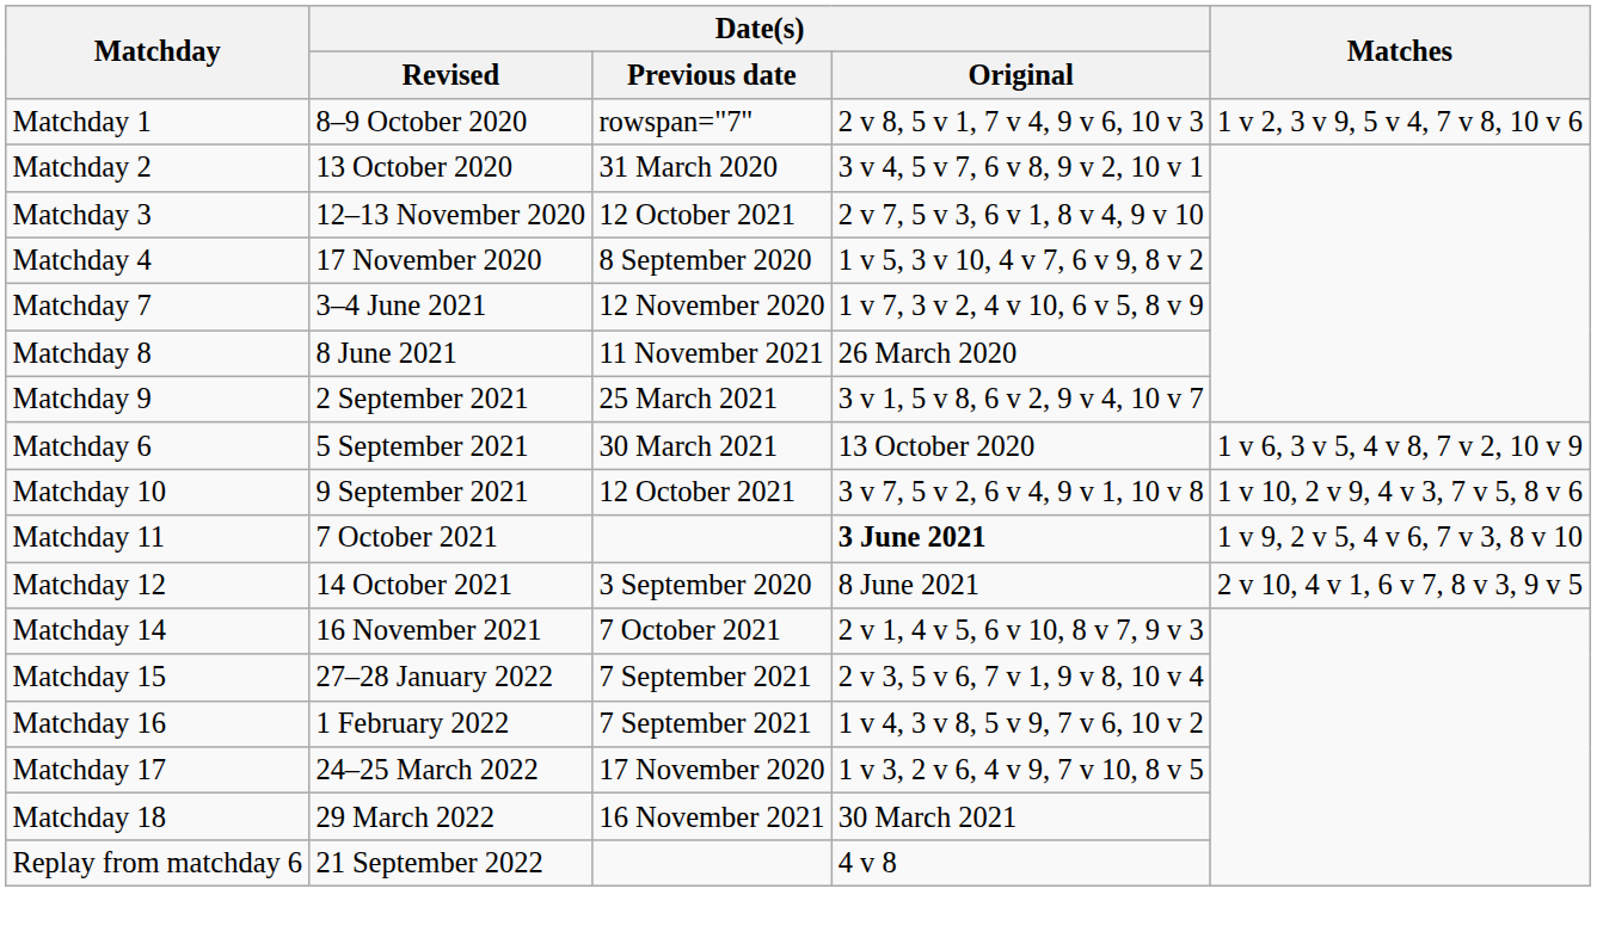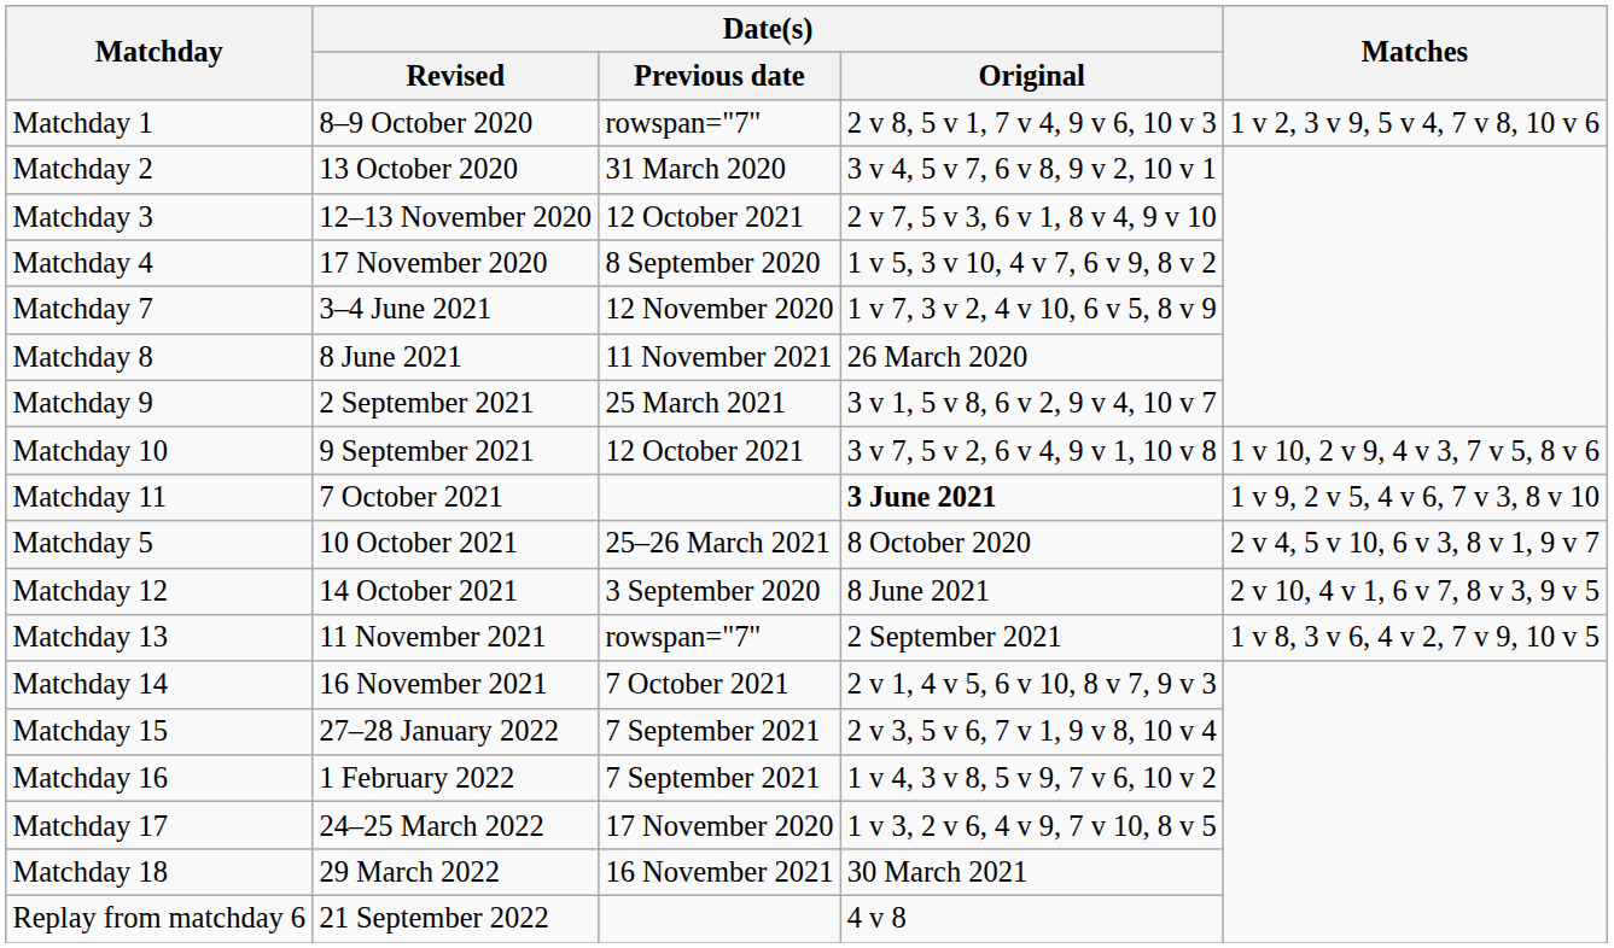- row: Matchday 6 | 5 September 2021 | 30 March 2021 | 13 October 2020 | 1 v 6, 3 v 5, 4 v 8, 7 v 2, 10 v 9
+ row: Matchday 5 | 10 October 2021 | 25–26 March 2021 | 8 October 2020 | 2 v 4, 5 v 10, 6 v 3, 8 v 1, 9 v 7
+ row: Matchday 13 | 11 November 2021 | rowspan="7" | 2 September 2021 | 1 v 8, 3 v 6, 4 v 2, 7 v 9, 10 v 5
